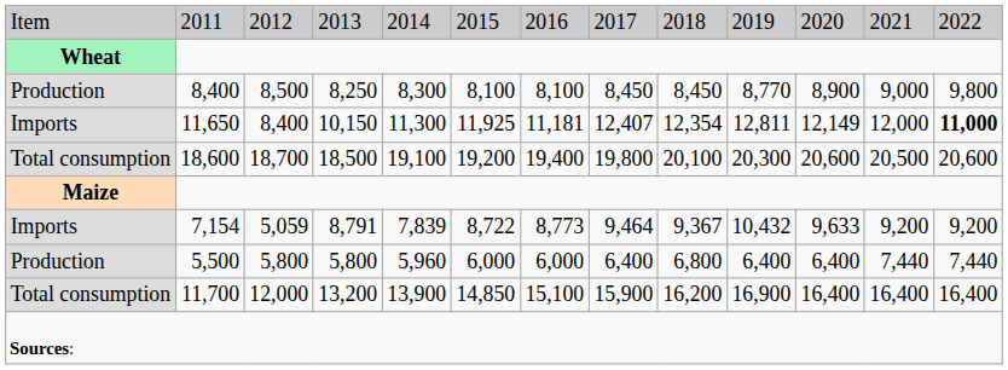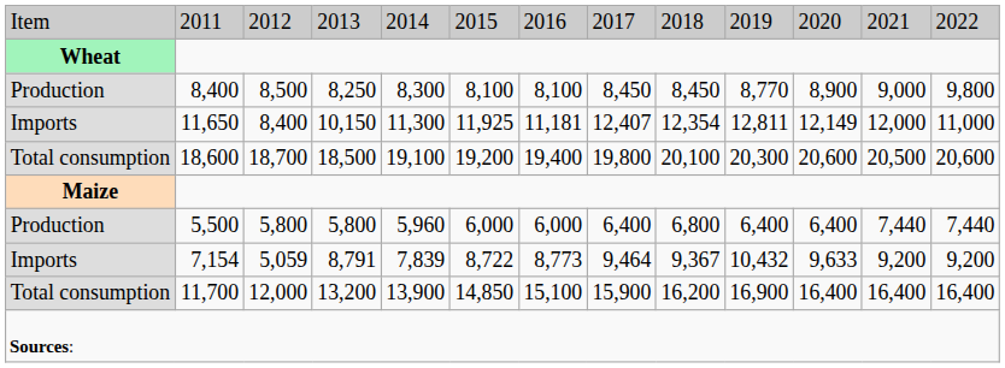11,650 | column 13: bold -> normal
rows swapped: 5,500 <-> 7,154
